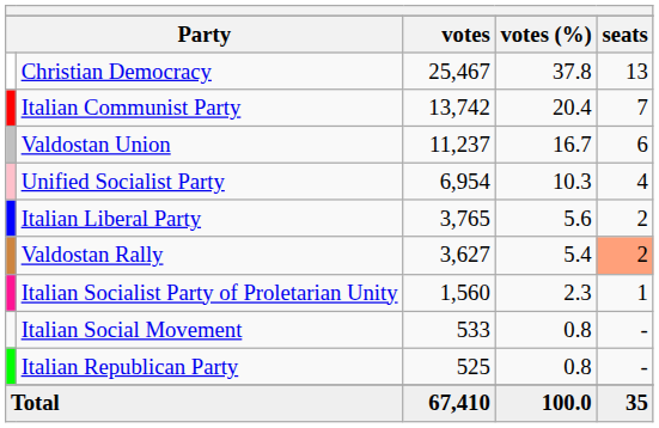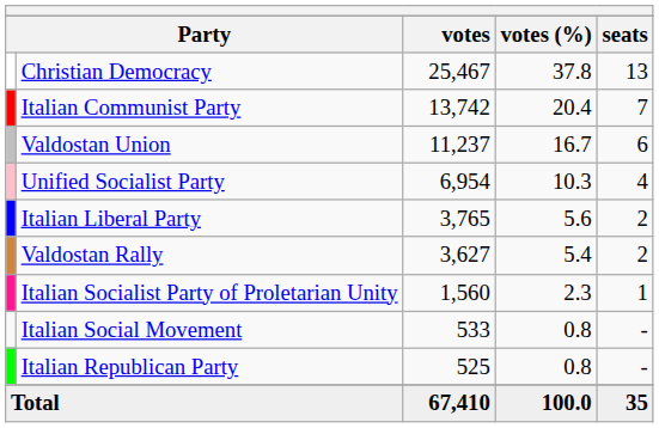Valdostan Rally | seats: lightsalmon background -> no background
